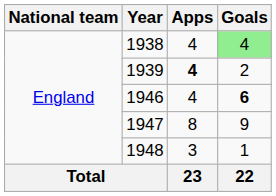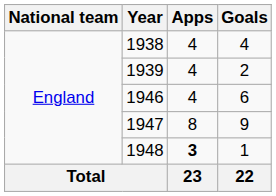1938 | Goals: lightgreen background -> no background
1939 | Apps: bold -> normal
1946 | Goals: bold -> normal
1948 | Apps: normal -> bold
